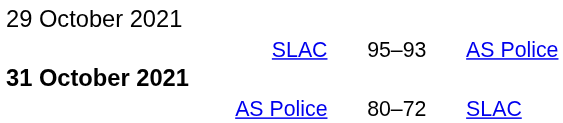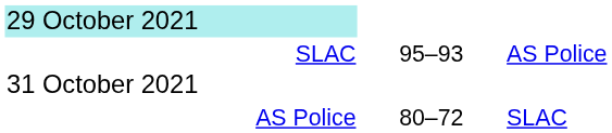29 October 2021 | column 1: no background -> paleturquoise background
31 October 2021 | column 1: bold -> normal
